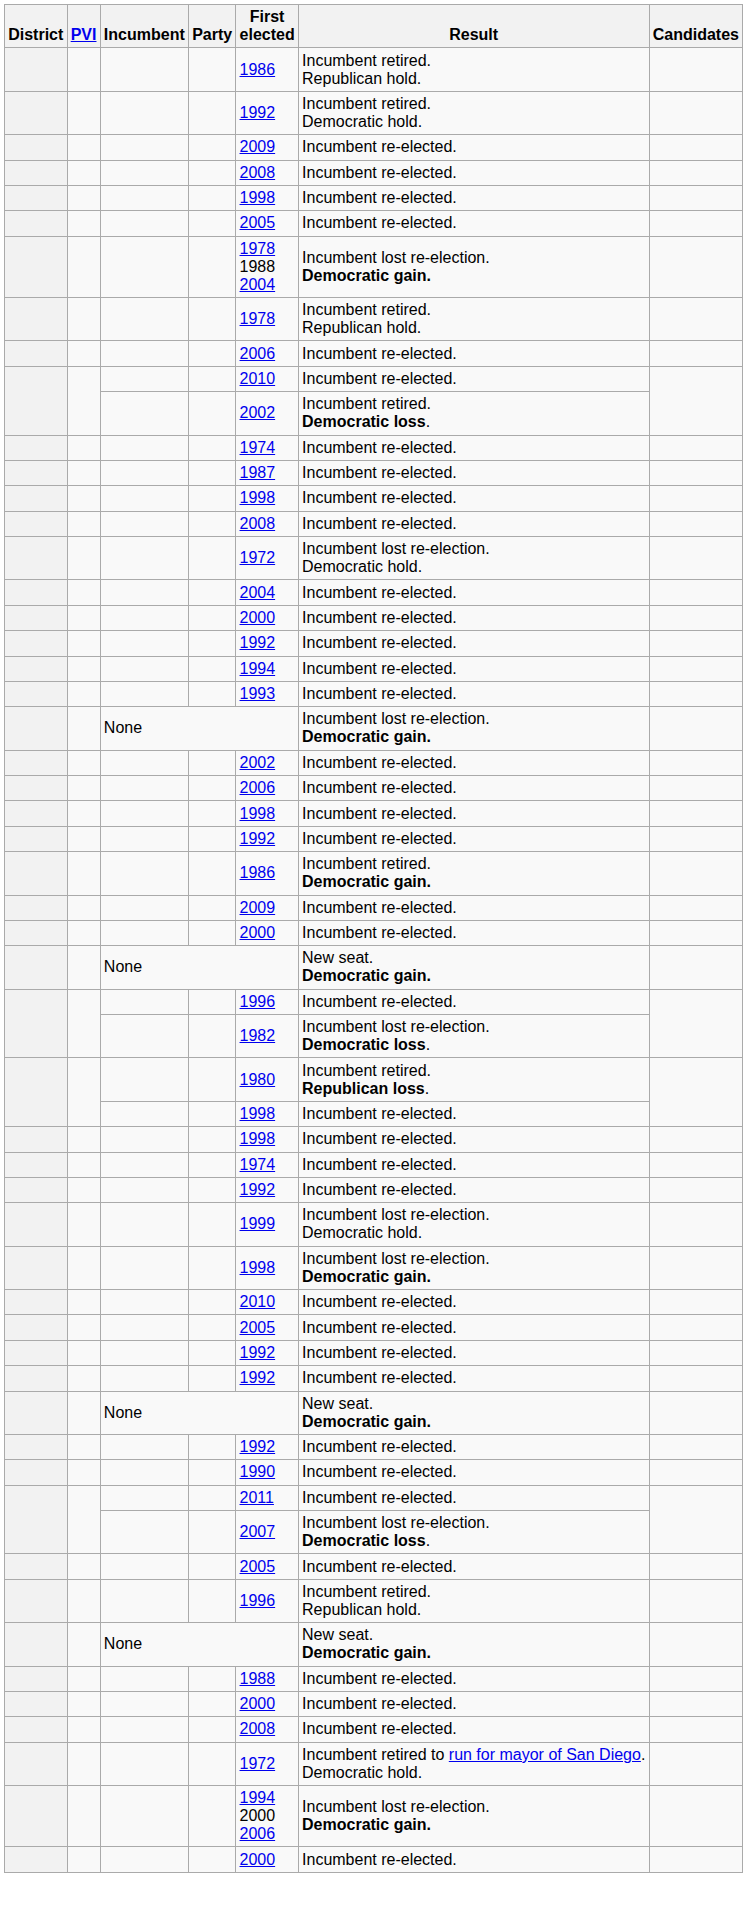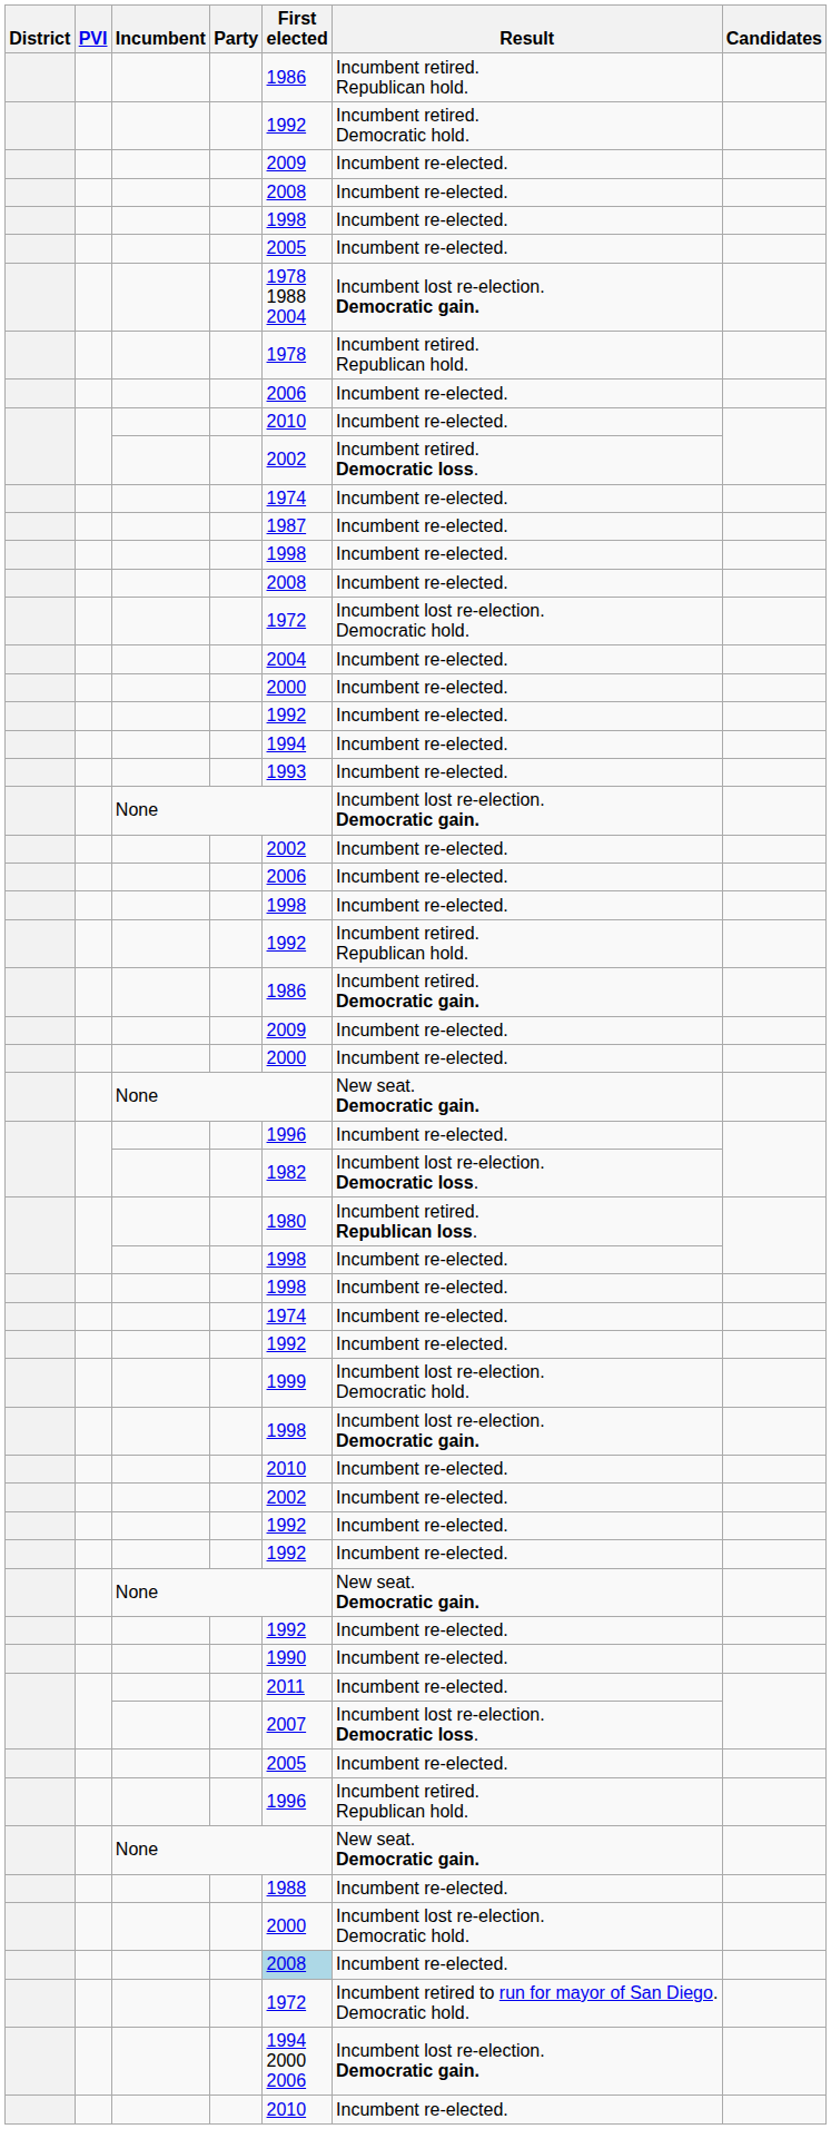row 27 | Result: Incumbent re-elected. -> Incumbent retired. Republican hold.
row 42 | First elected: 2005 -> 2002
row 54 | Result: Incumbent re-elected. -> Incumbent lost re-election. Democratic hold.
row 55 | First elected: no background -> lightblue background
row 58 | First elected: 2000 -> 2010
